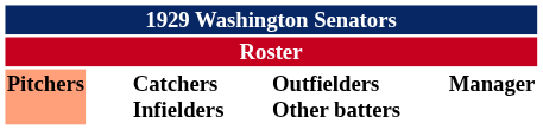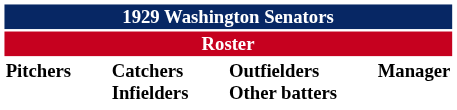Pitchers | column 1: lightsalmon background -> no background
